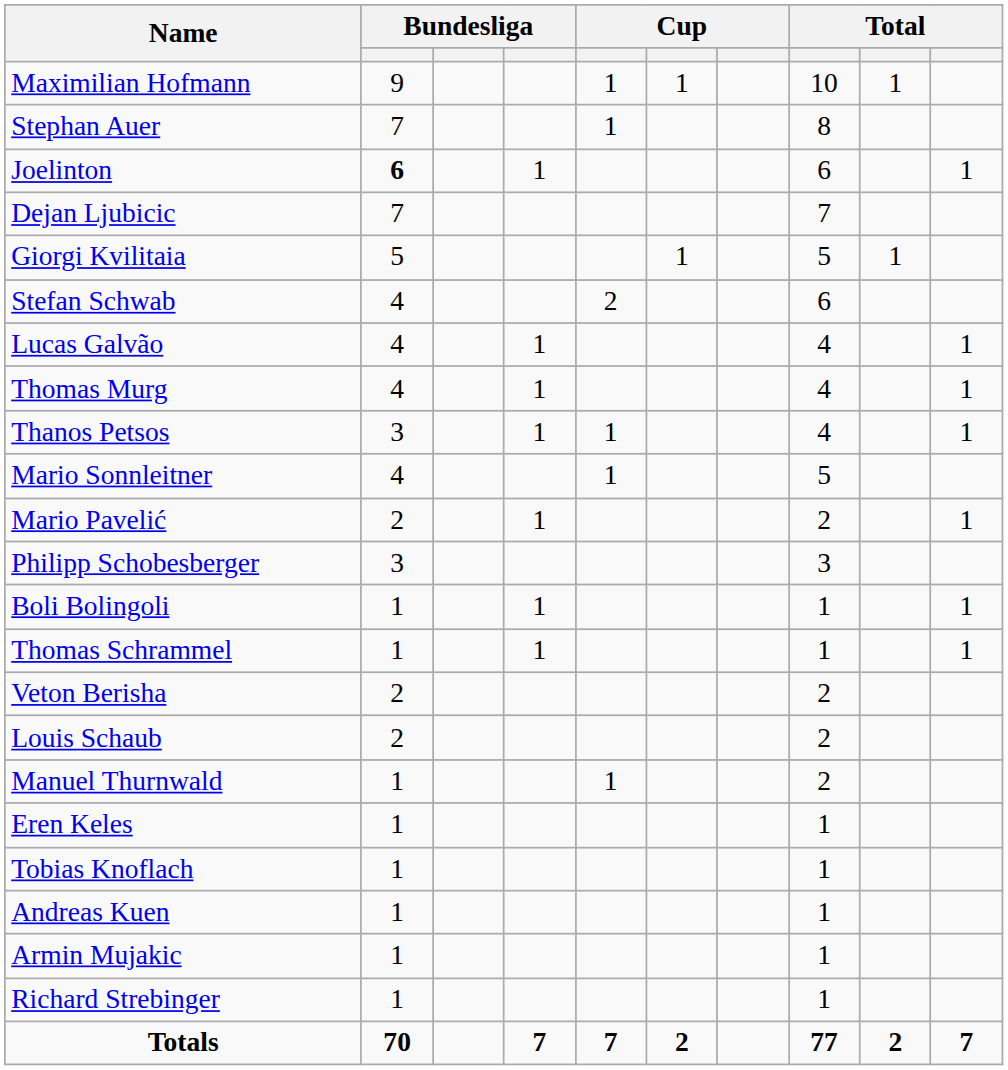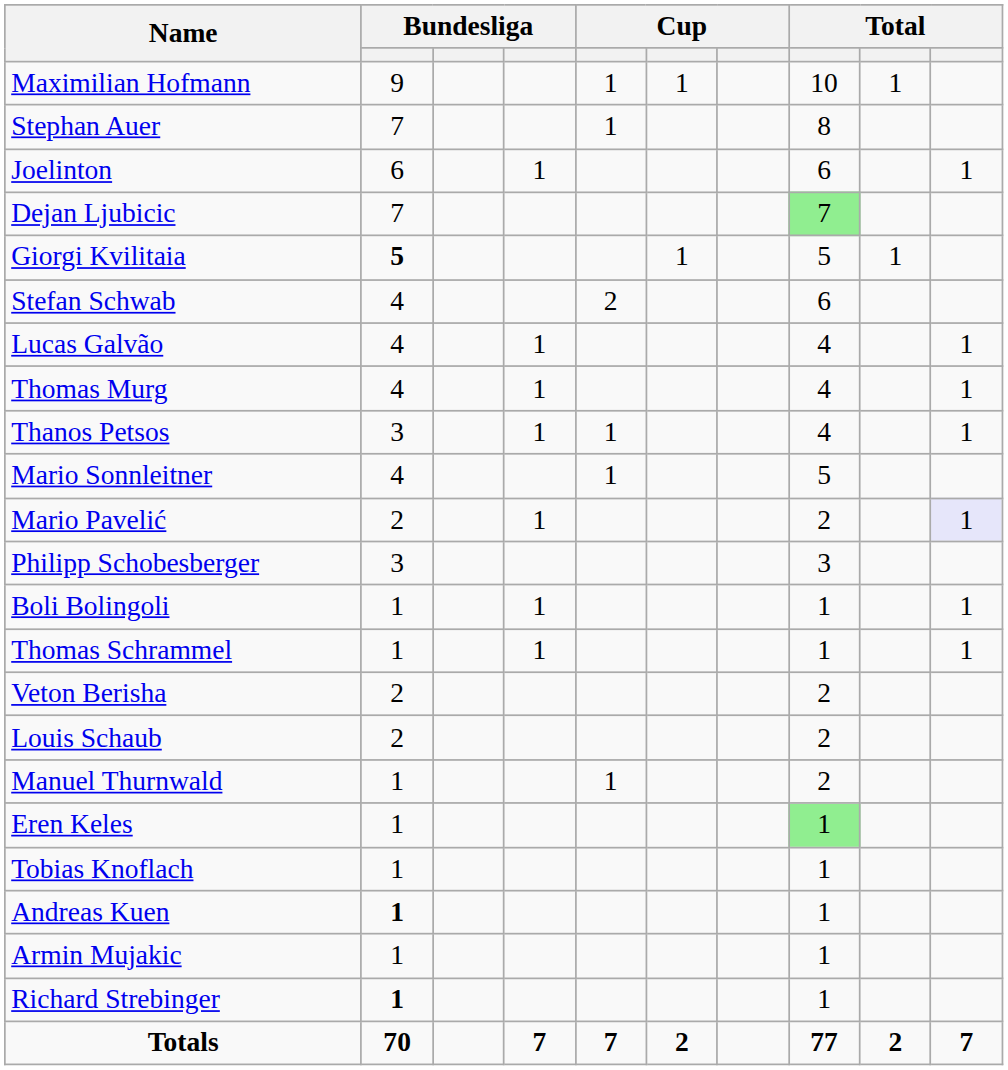Joelinton | column 2: bold -> normal
Dejan Ljubicic | column 8: no background -> lightgreen background
Giorgi Kvilitaia | column 2: normal -> bold
Mario Pavelić | column 10: no background -> lavender background
Eren Keles | column 8: no background -> lightgreen background
Andreas Kuen | column 2: normal -> bold
Richard Strebinger | column 2: normal -> bold
